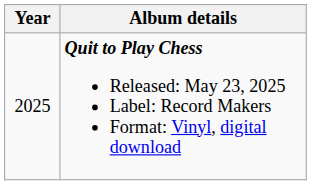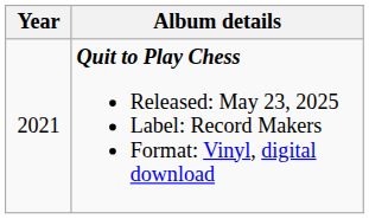row 2 | Year: 2025 -> 2021
